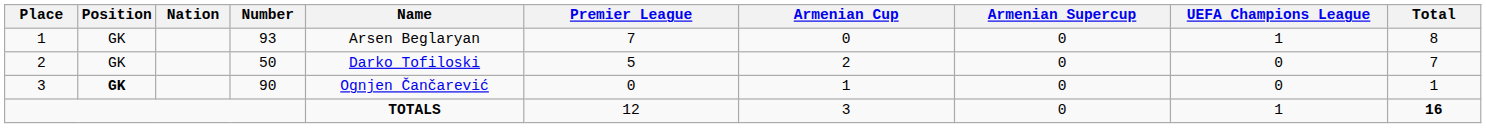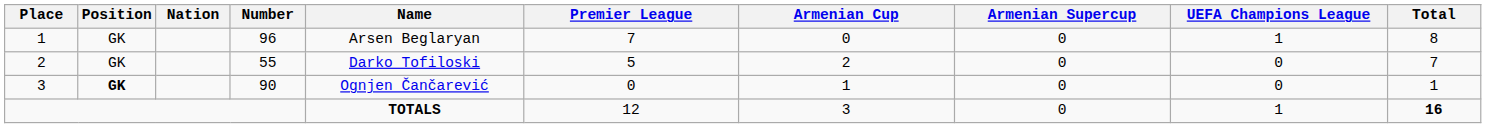row 2 | Number: 93 -> 96
row 3 | Number: 50 -> 55
